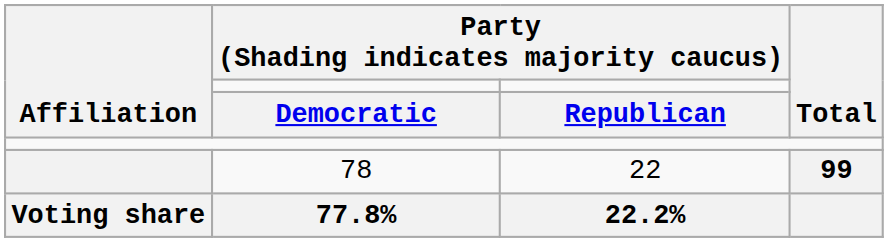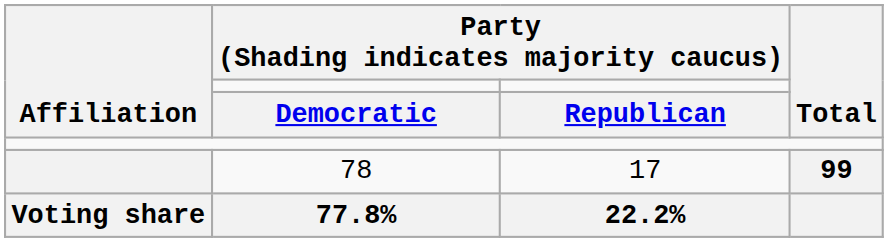99 | column 3: 22 -> 17
